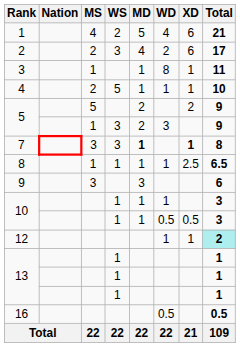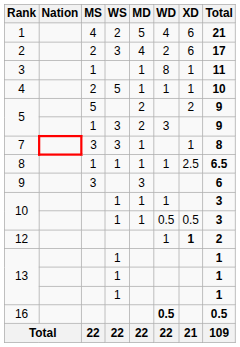7 | MD: bold -> normal
7 | XD: bold -> normal
12 | XD: normal -> bold
12 | Total: paleturquoise background -> no background
16 | WD: normal -> bold
